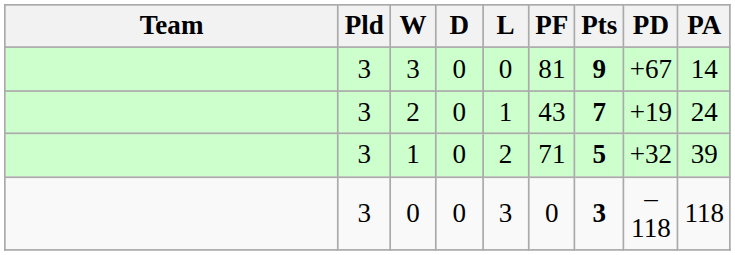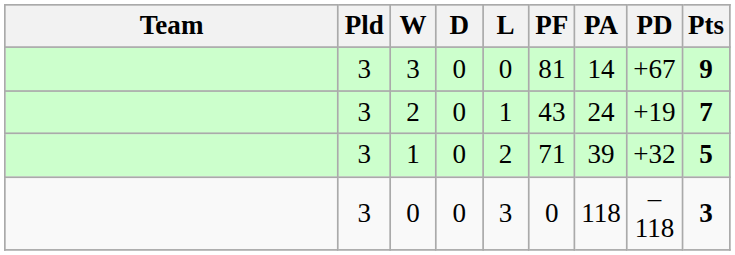columns swapped: PA <-> Pts
